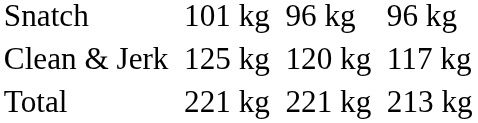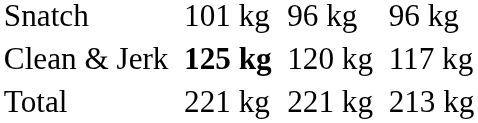Clean & Jerk | column 2: normal -> bold
